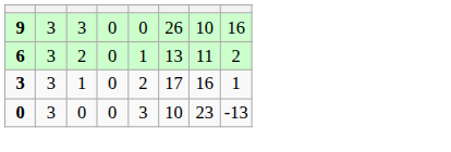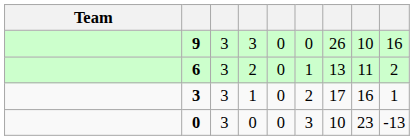+ column: Team
